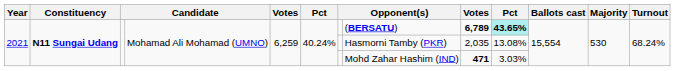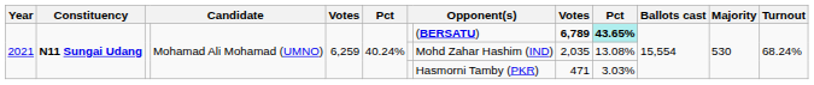row 3 | column 8: Hasmorni Tamby (PKR) -> Mohd Zahar Hashim (IND)
row 4 | column 8: Mohd Zahar Hashim (IND) -> Hasmorni Tamby (PKR)
row 4 | column 9: bold -> normal
